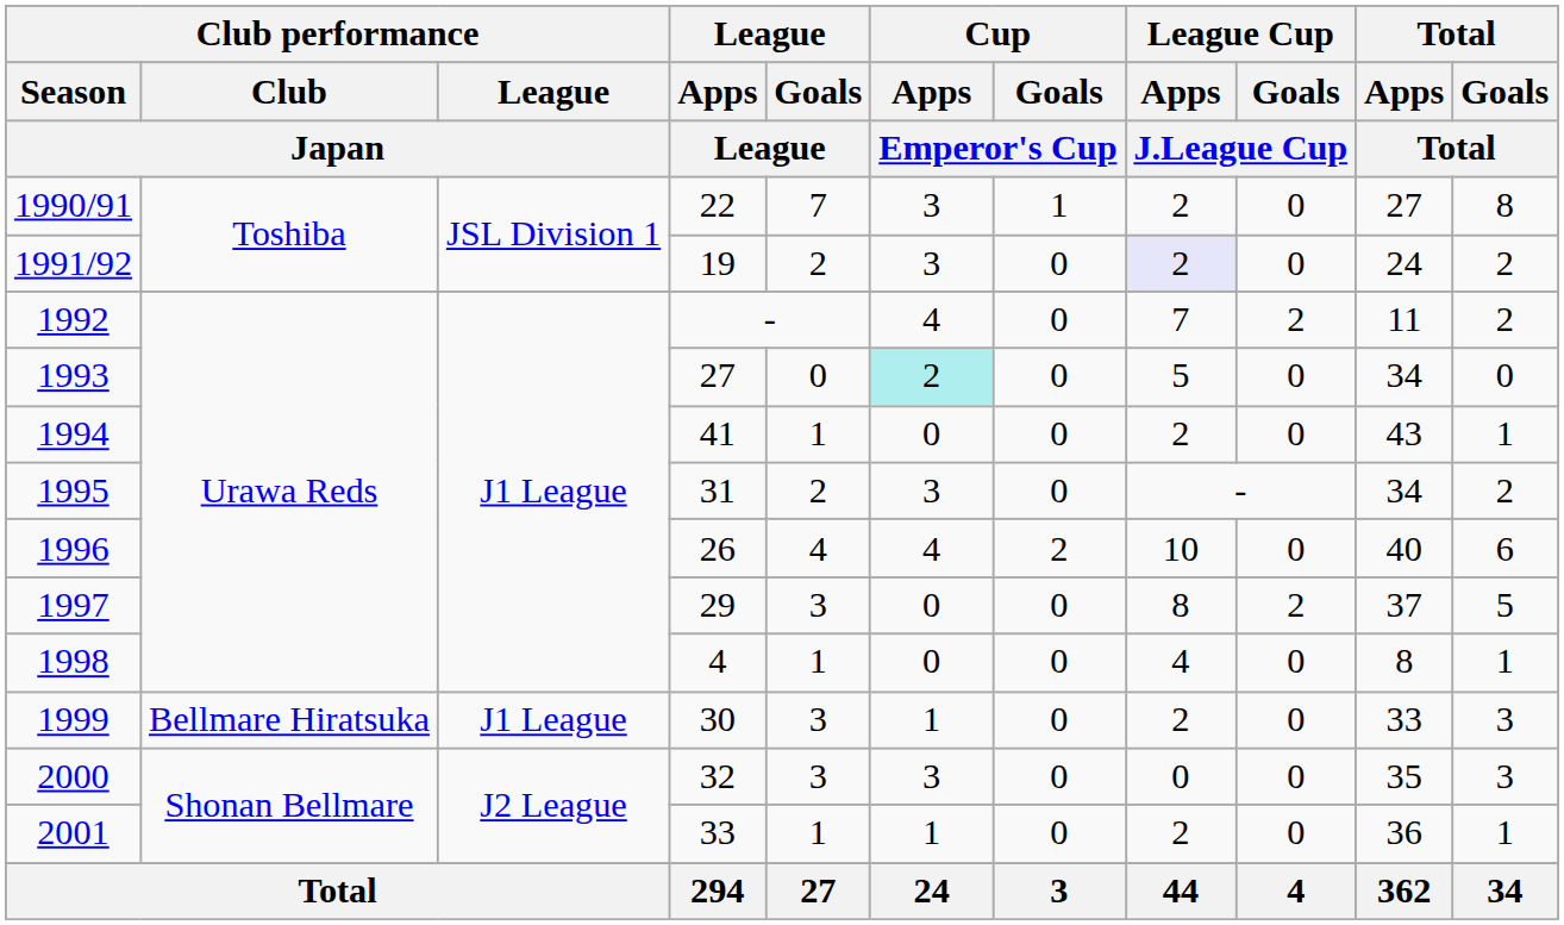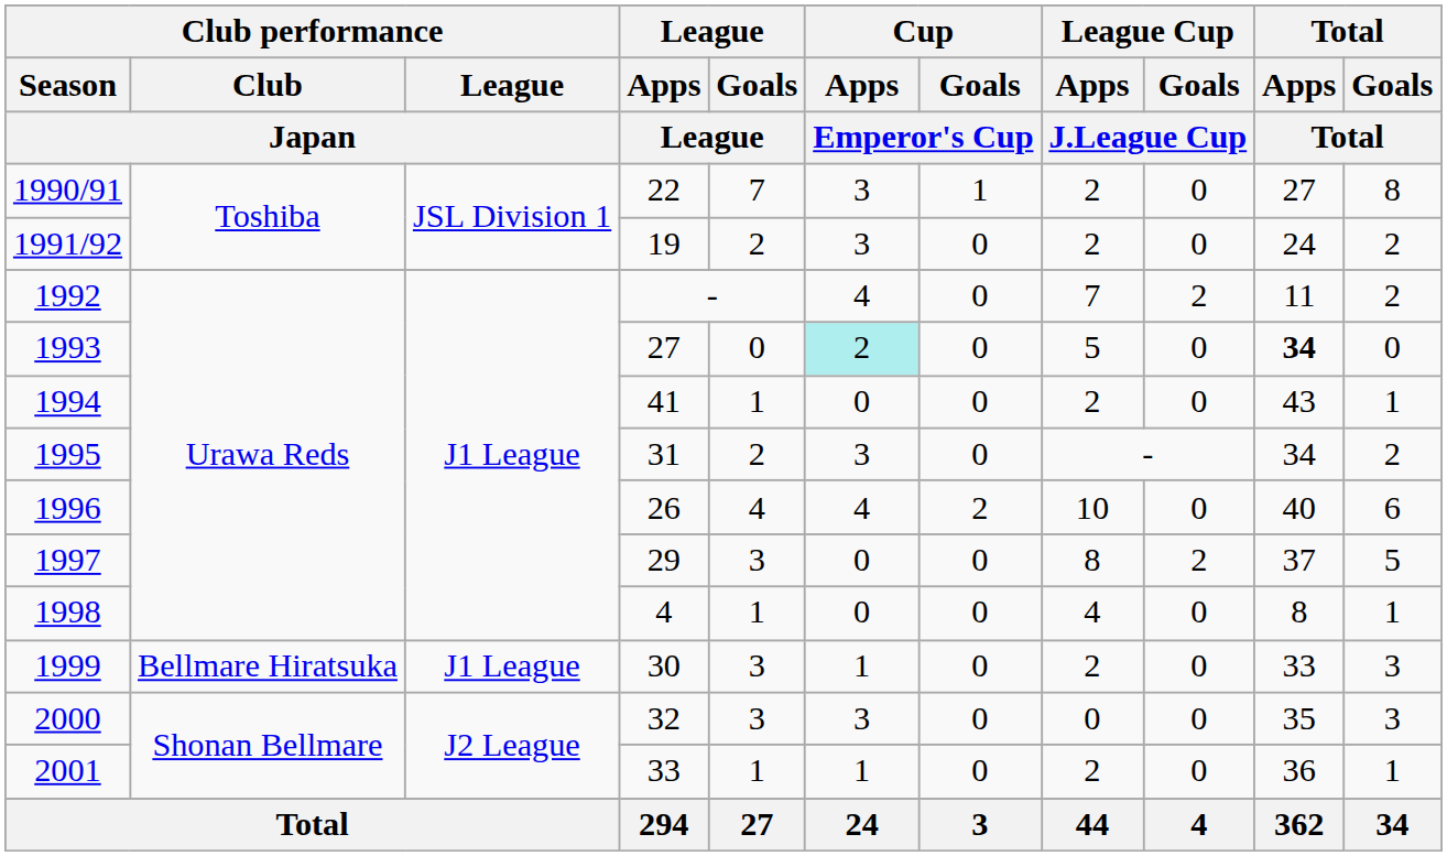1991/92 | League Cup / Apps / J.League Cup: lavender background -> no background
1993 | Total / Apps / Total: normal -> bold
